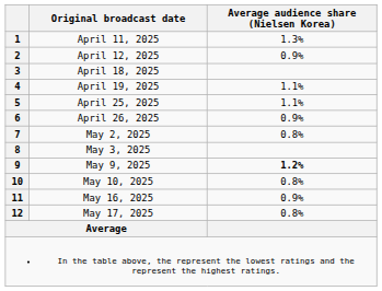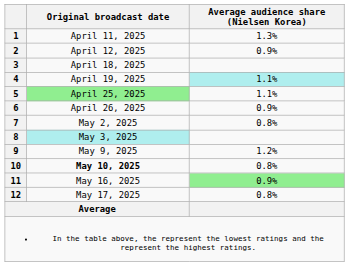4 | Average audience share (Nielsen Korea): no background -> paleturquoise background
5 | Original broadcast date: no background -> lightgreen background
8 | Original broadcast date: no background -> paleturquoise background
9 | Average audience share (Nielsen Korea): bold -> normal
10 | Original broadcast date: normal -> bold
11 | Average audience share (Nielsen Korea): no background -> lightgreen background
